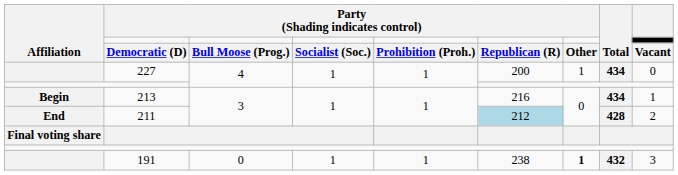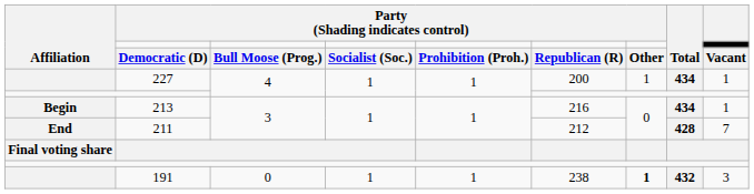227 | column 9: 0 -> 1
211 | column 6: lightblue background -> no background
211 | column 9: 2 -> 7
